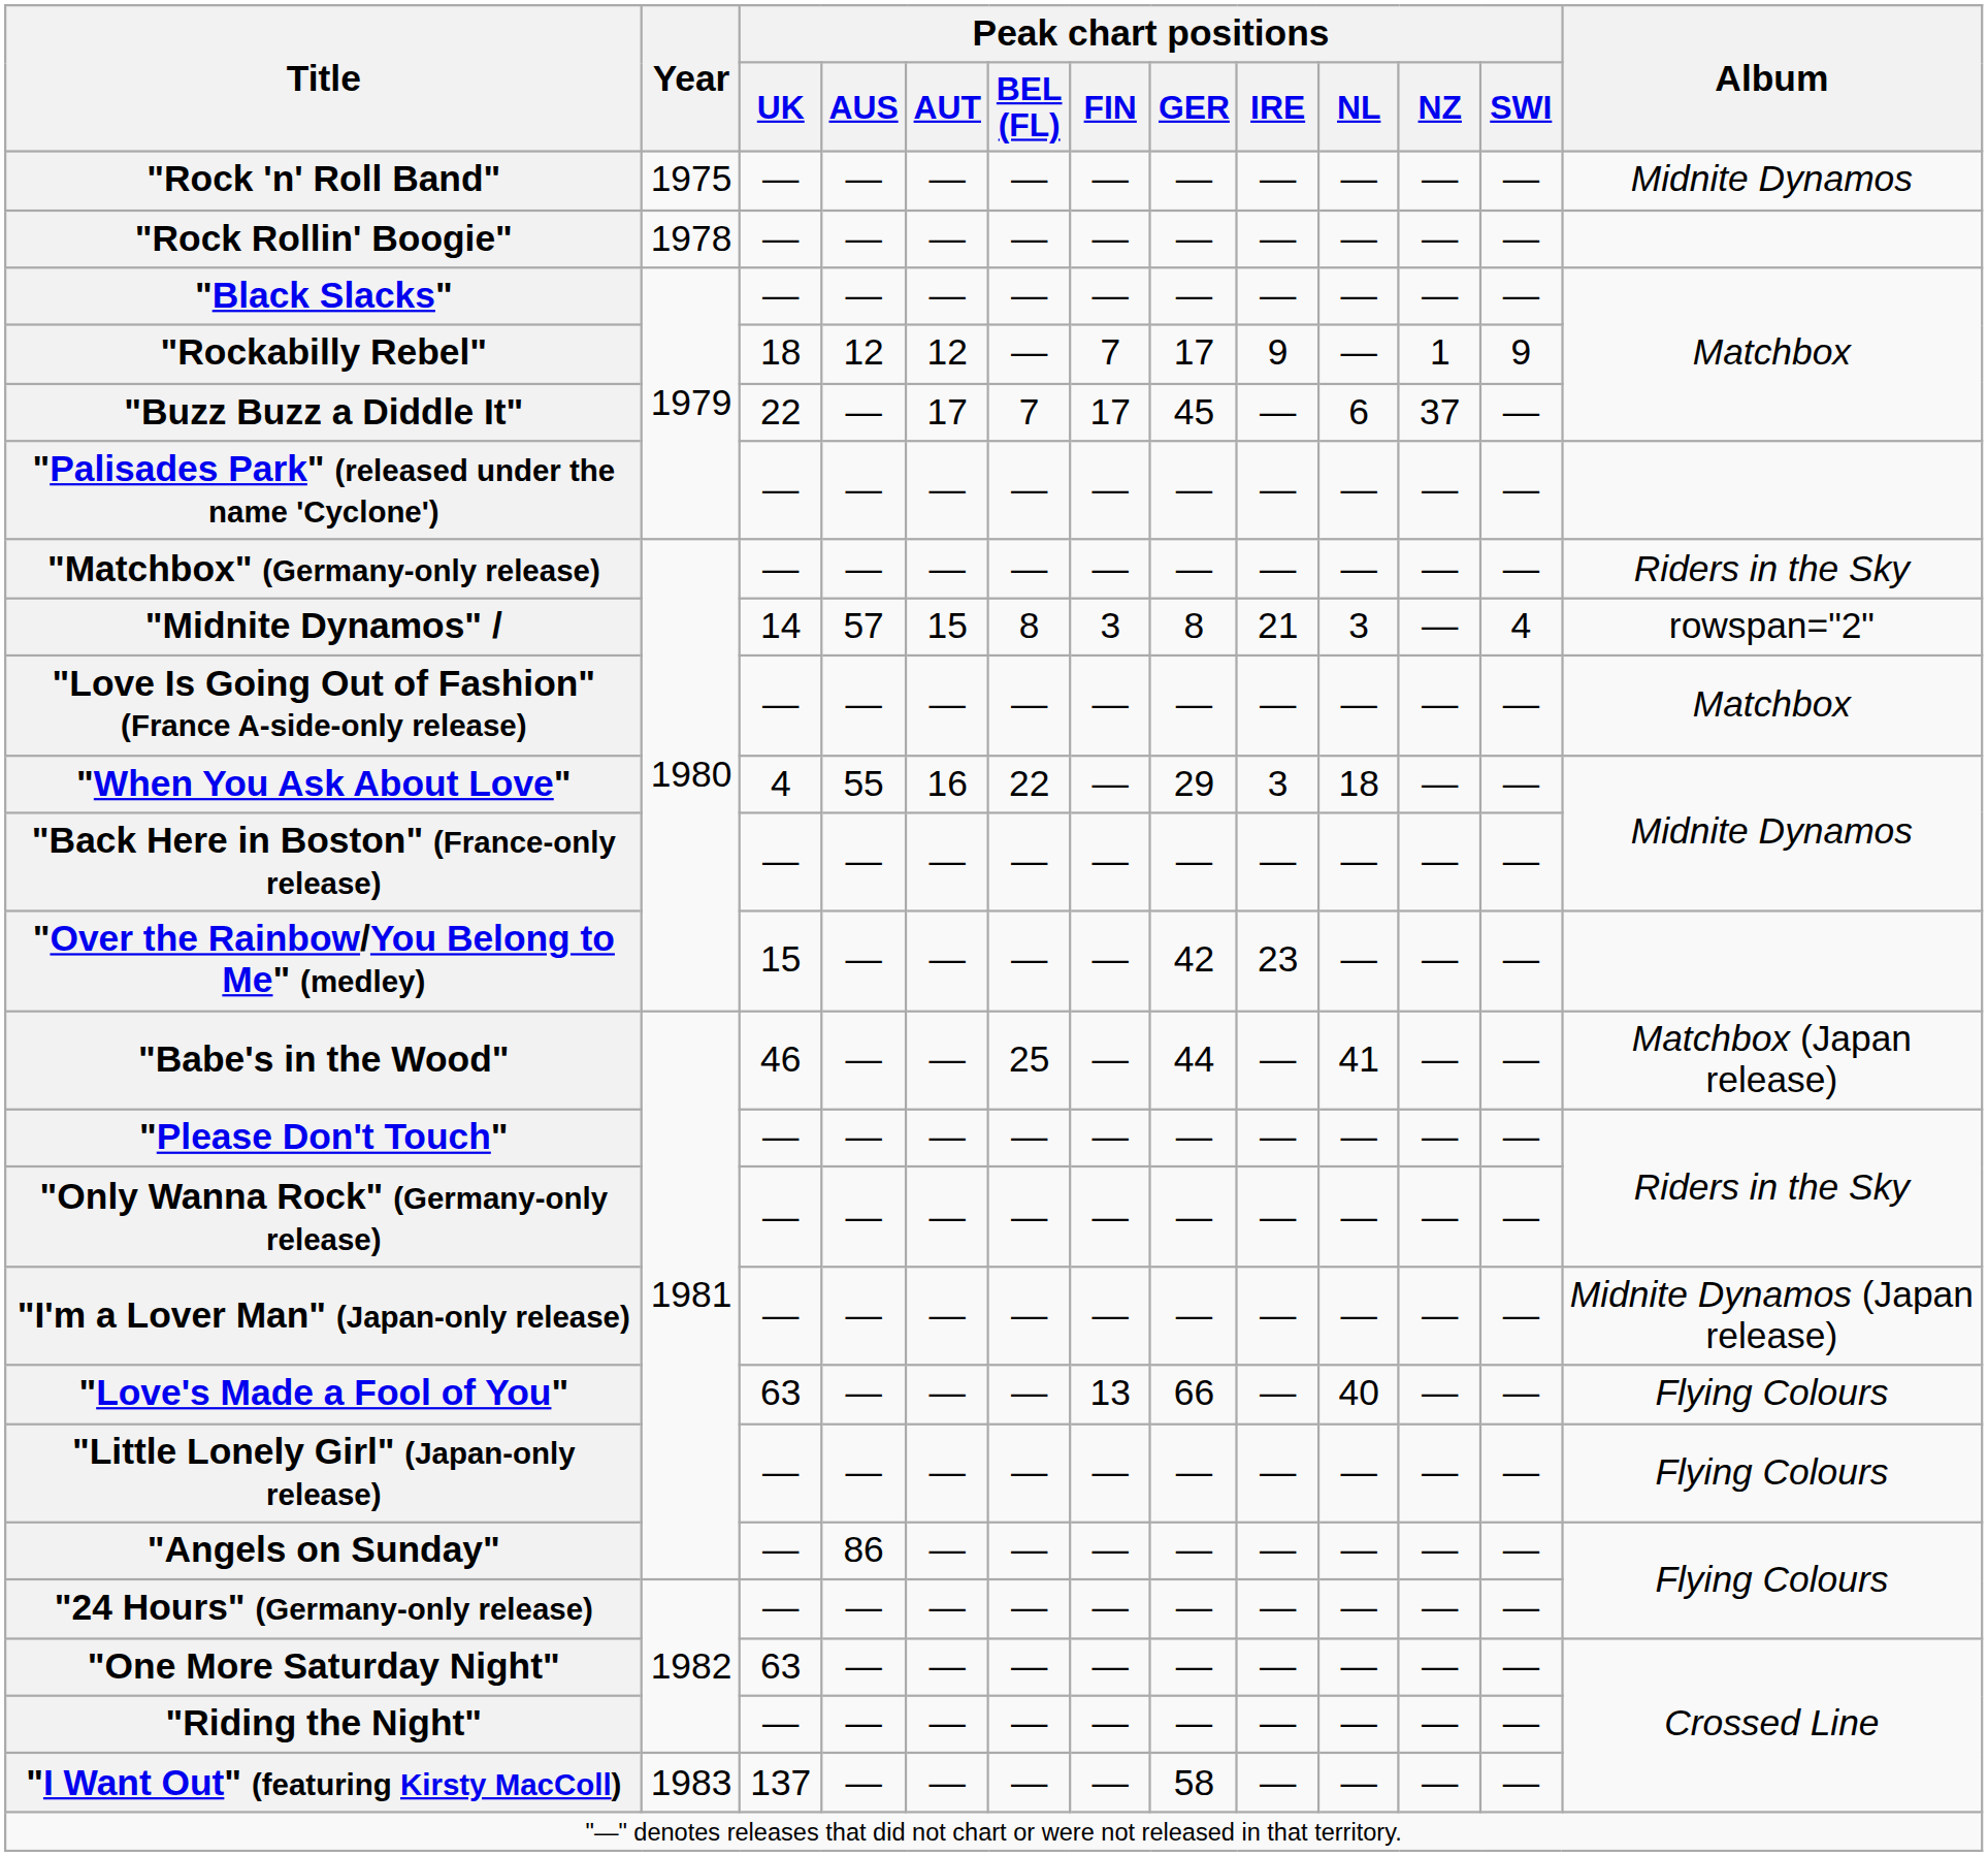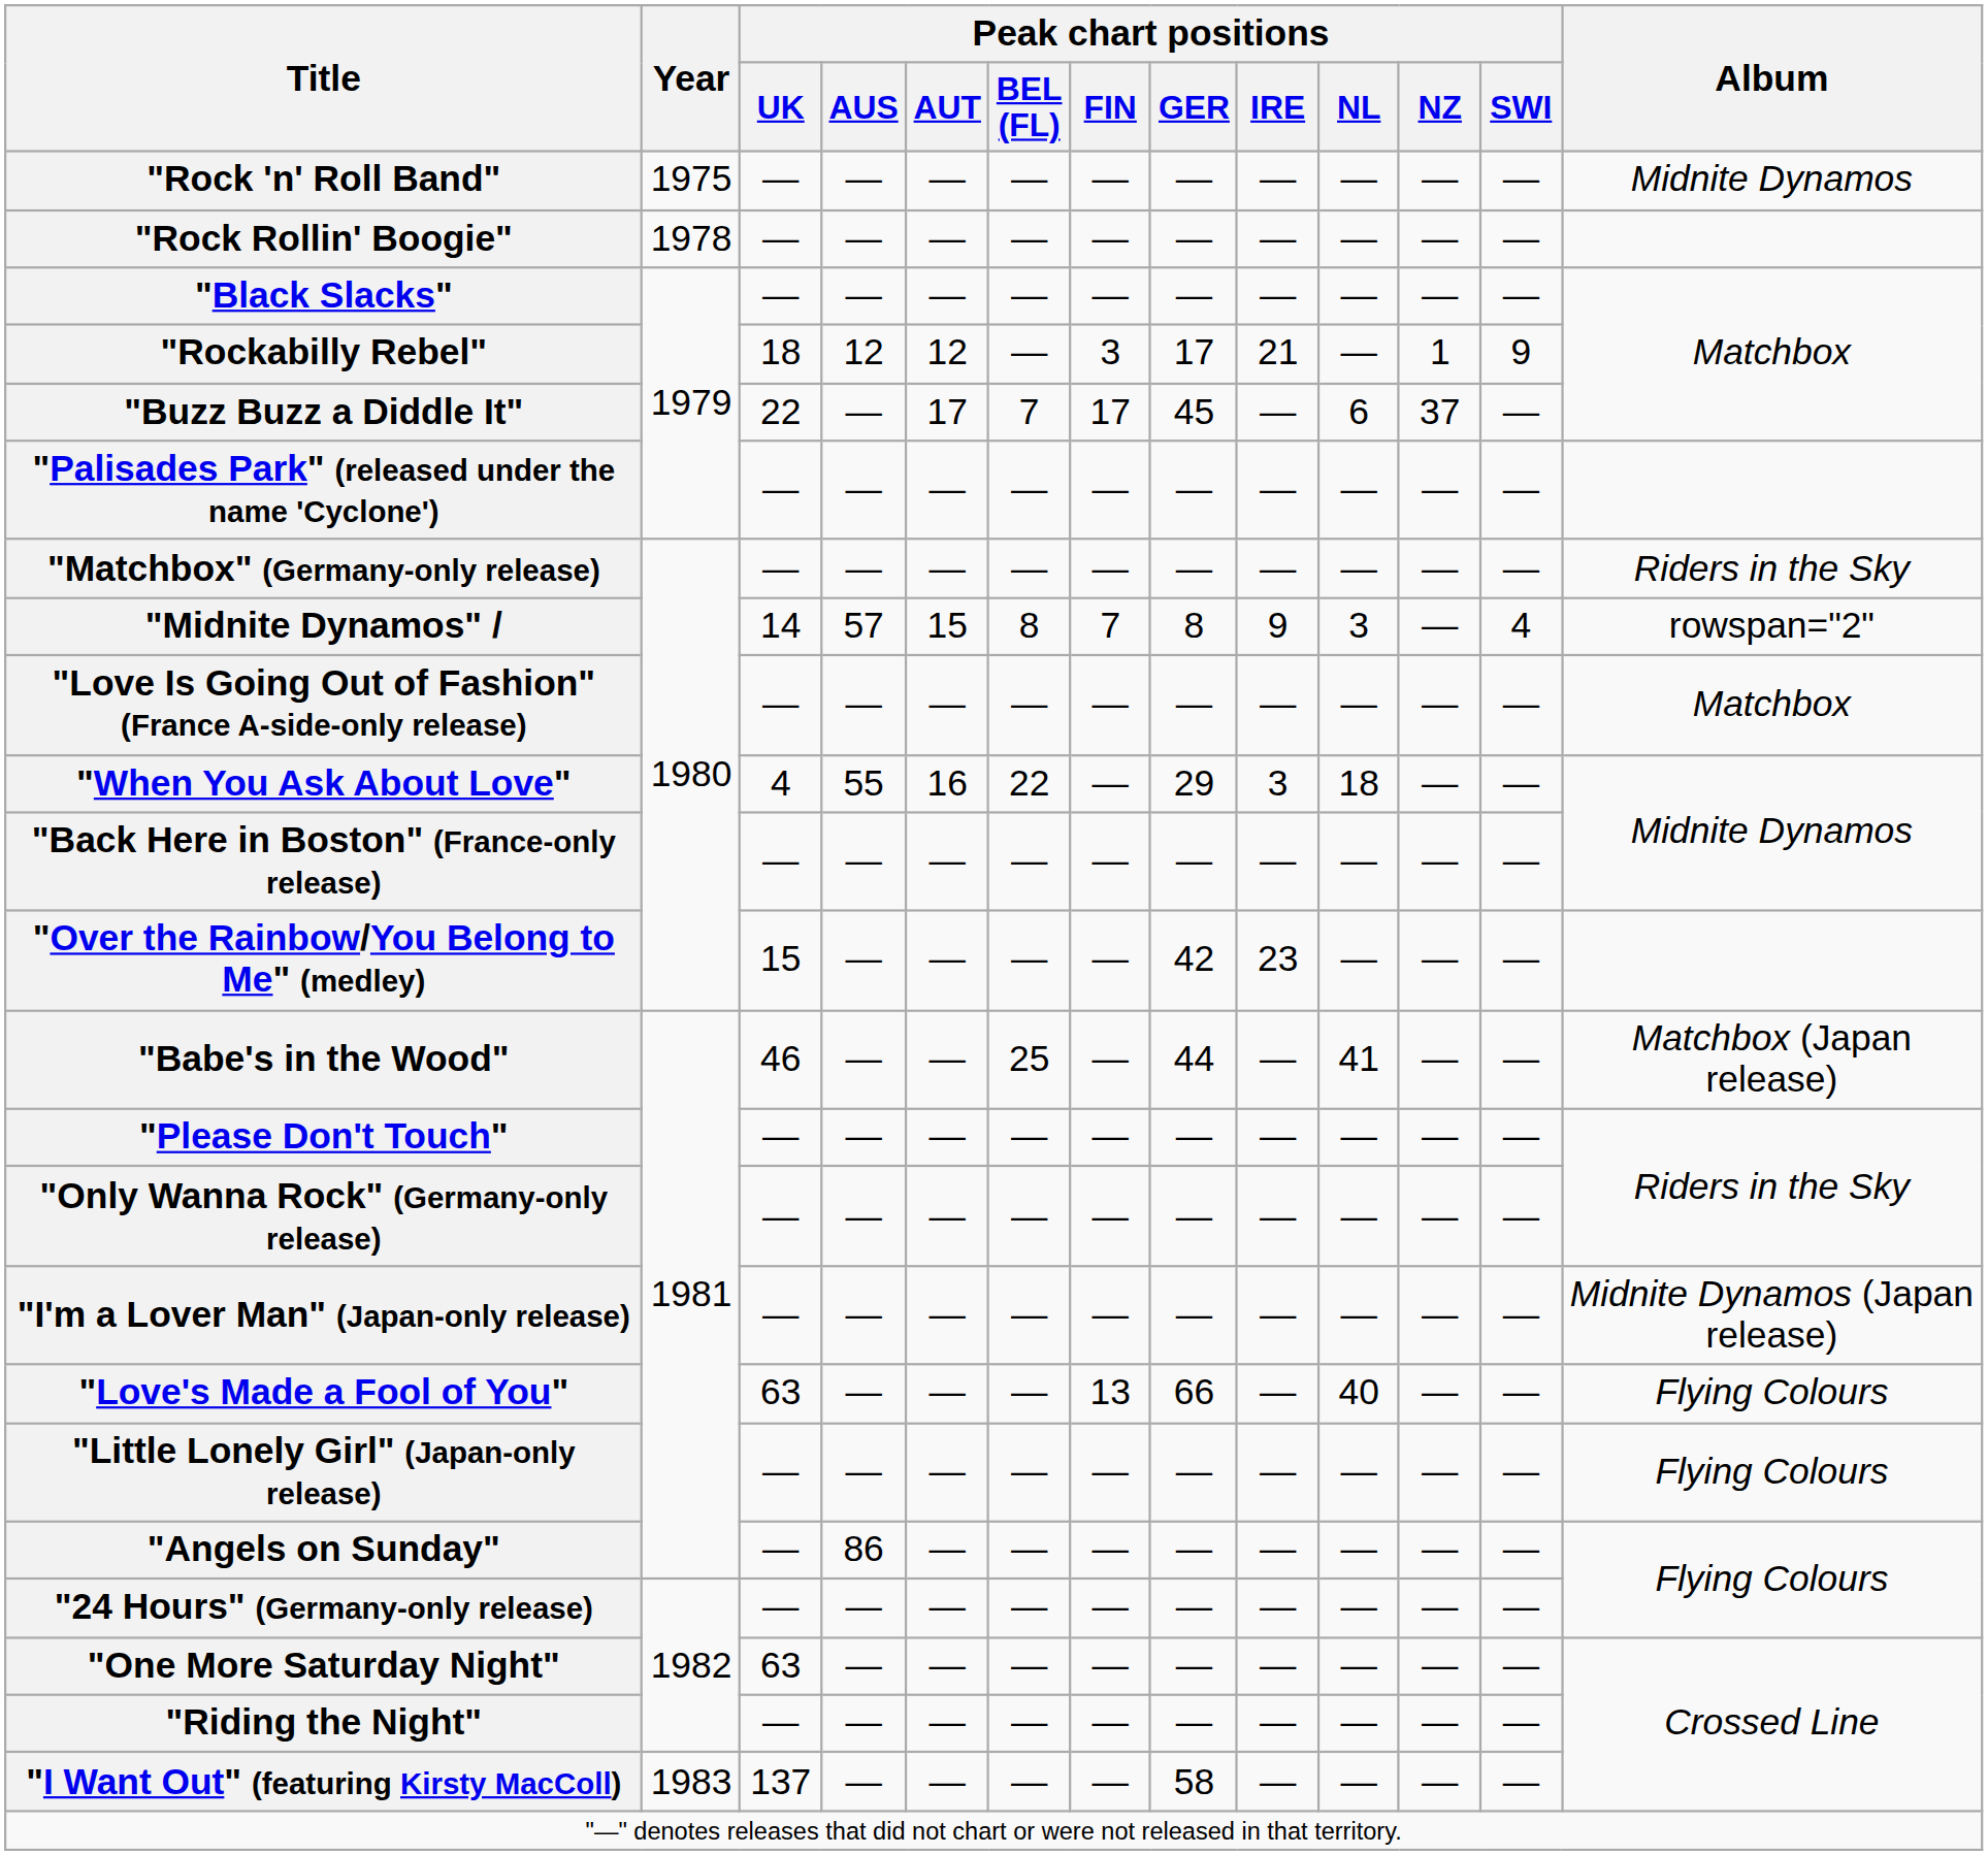"Rockabilly Rebel" | Peak chart positions / FIN: 7 -> 3
"Rockabilly Rebel" | Peak chart positions / IRE: 9 -> 21
"Midnite Dynamos" / | Peak chart positions / FIN: 3 -> 7
"Midnite Dynamos" / | Peak chart positions / IRE: 21 -> 9
